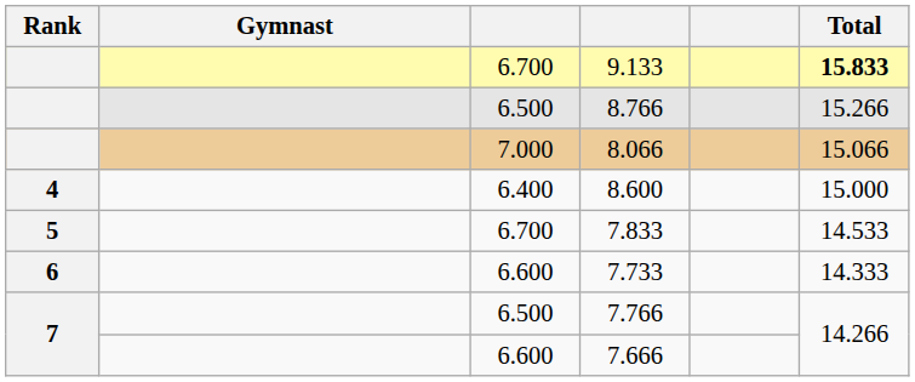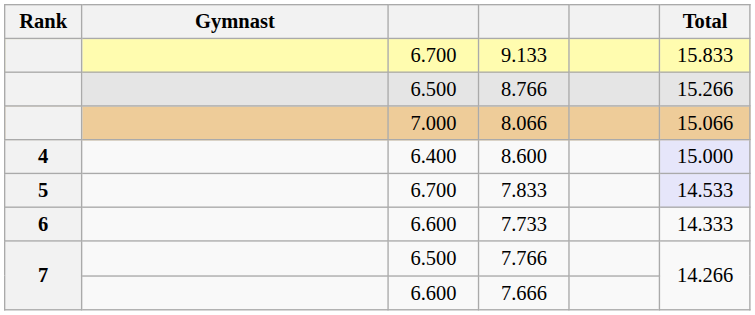9.133 | Total: bold -> normal
8.600 | Total: no background -> lavender background
7.833 | Total: no background -> lavender background
